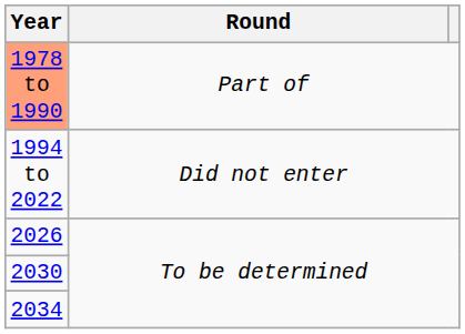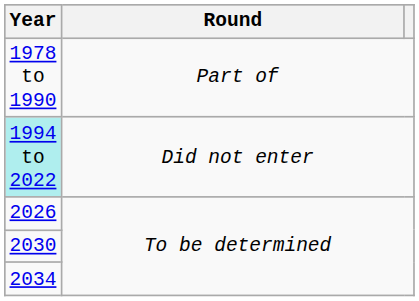1978 to 1990 | Year: lightsalmon background -> no background
1994 to 2022 | Year: no background -> paleturquoise background
